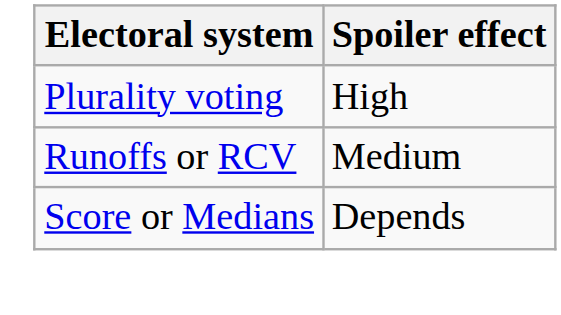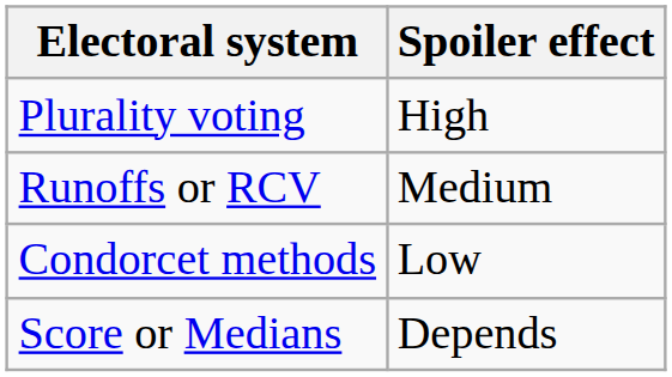+ row: Condorcet methods | Low
